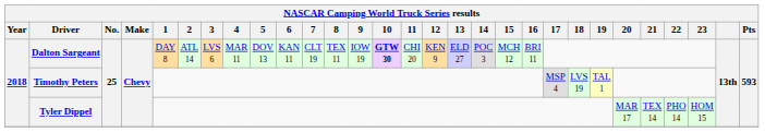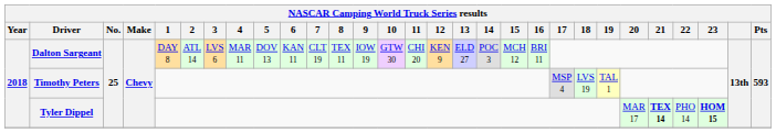Dalton Sargeant | 10: bold -> normal
Tyler Dippel | 21: normal -> bold
Tyler Dippel | 23: normal -> bold
